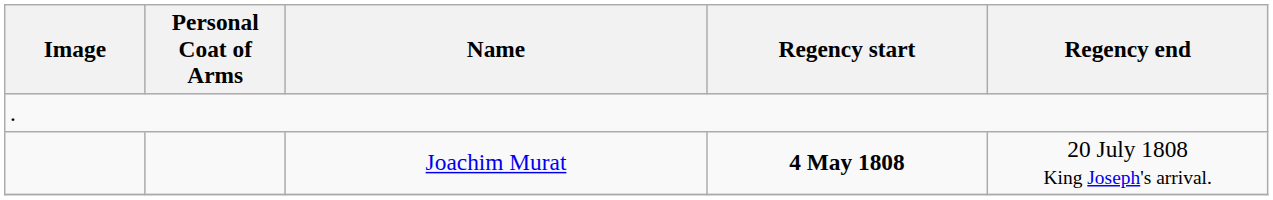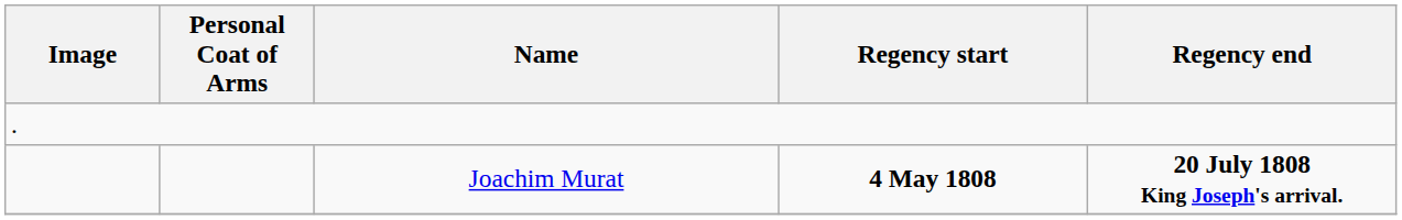Joachim Murat | Regency end: normal -> bold
